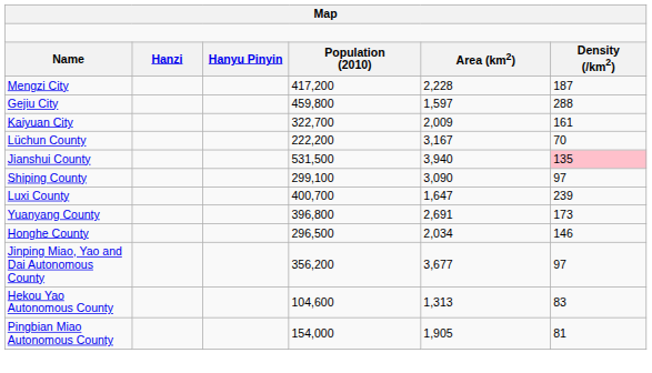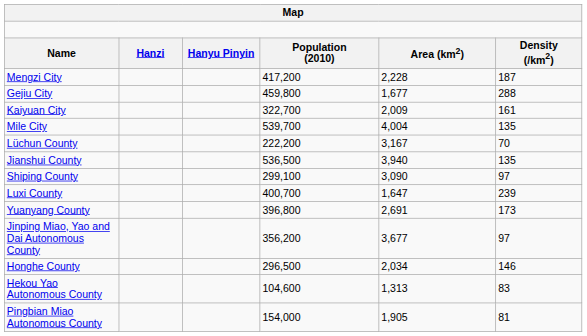Gejiu City | column 5: 1,597 -> 1,677
+ row: Mile City | 539,700 | 4,004 | 135
Jianshui County | column 4: 531,500 -> 536,500
Jianshui County | column 6: pink background -> no background
rows swapped: Honghe County <-> Jinping Miao, Yao and Dai Autonomous County
